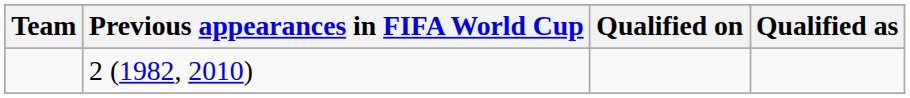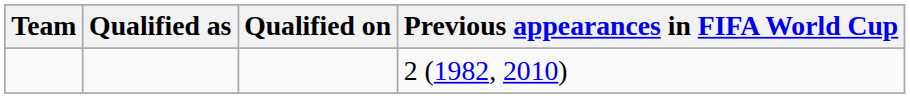columns swapped: Qualified as <-> Previous appearances in FIFA World Cup
